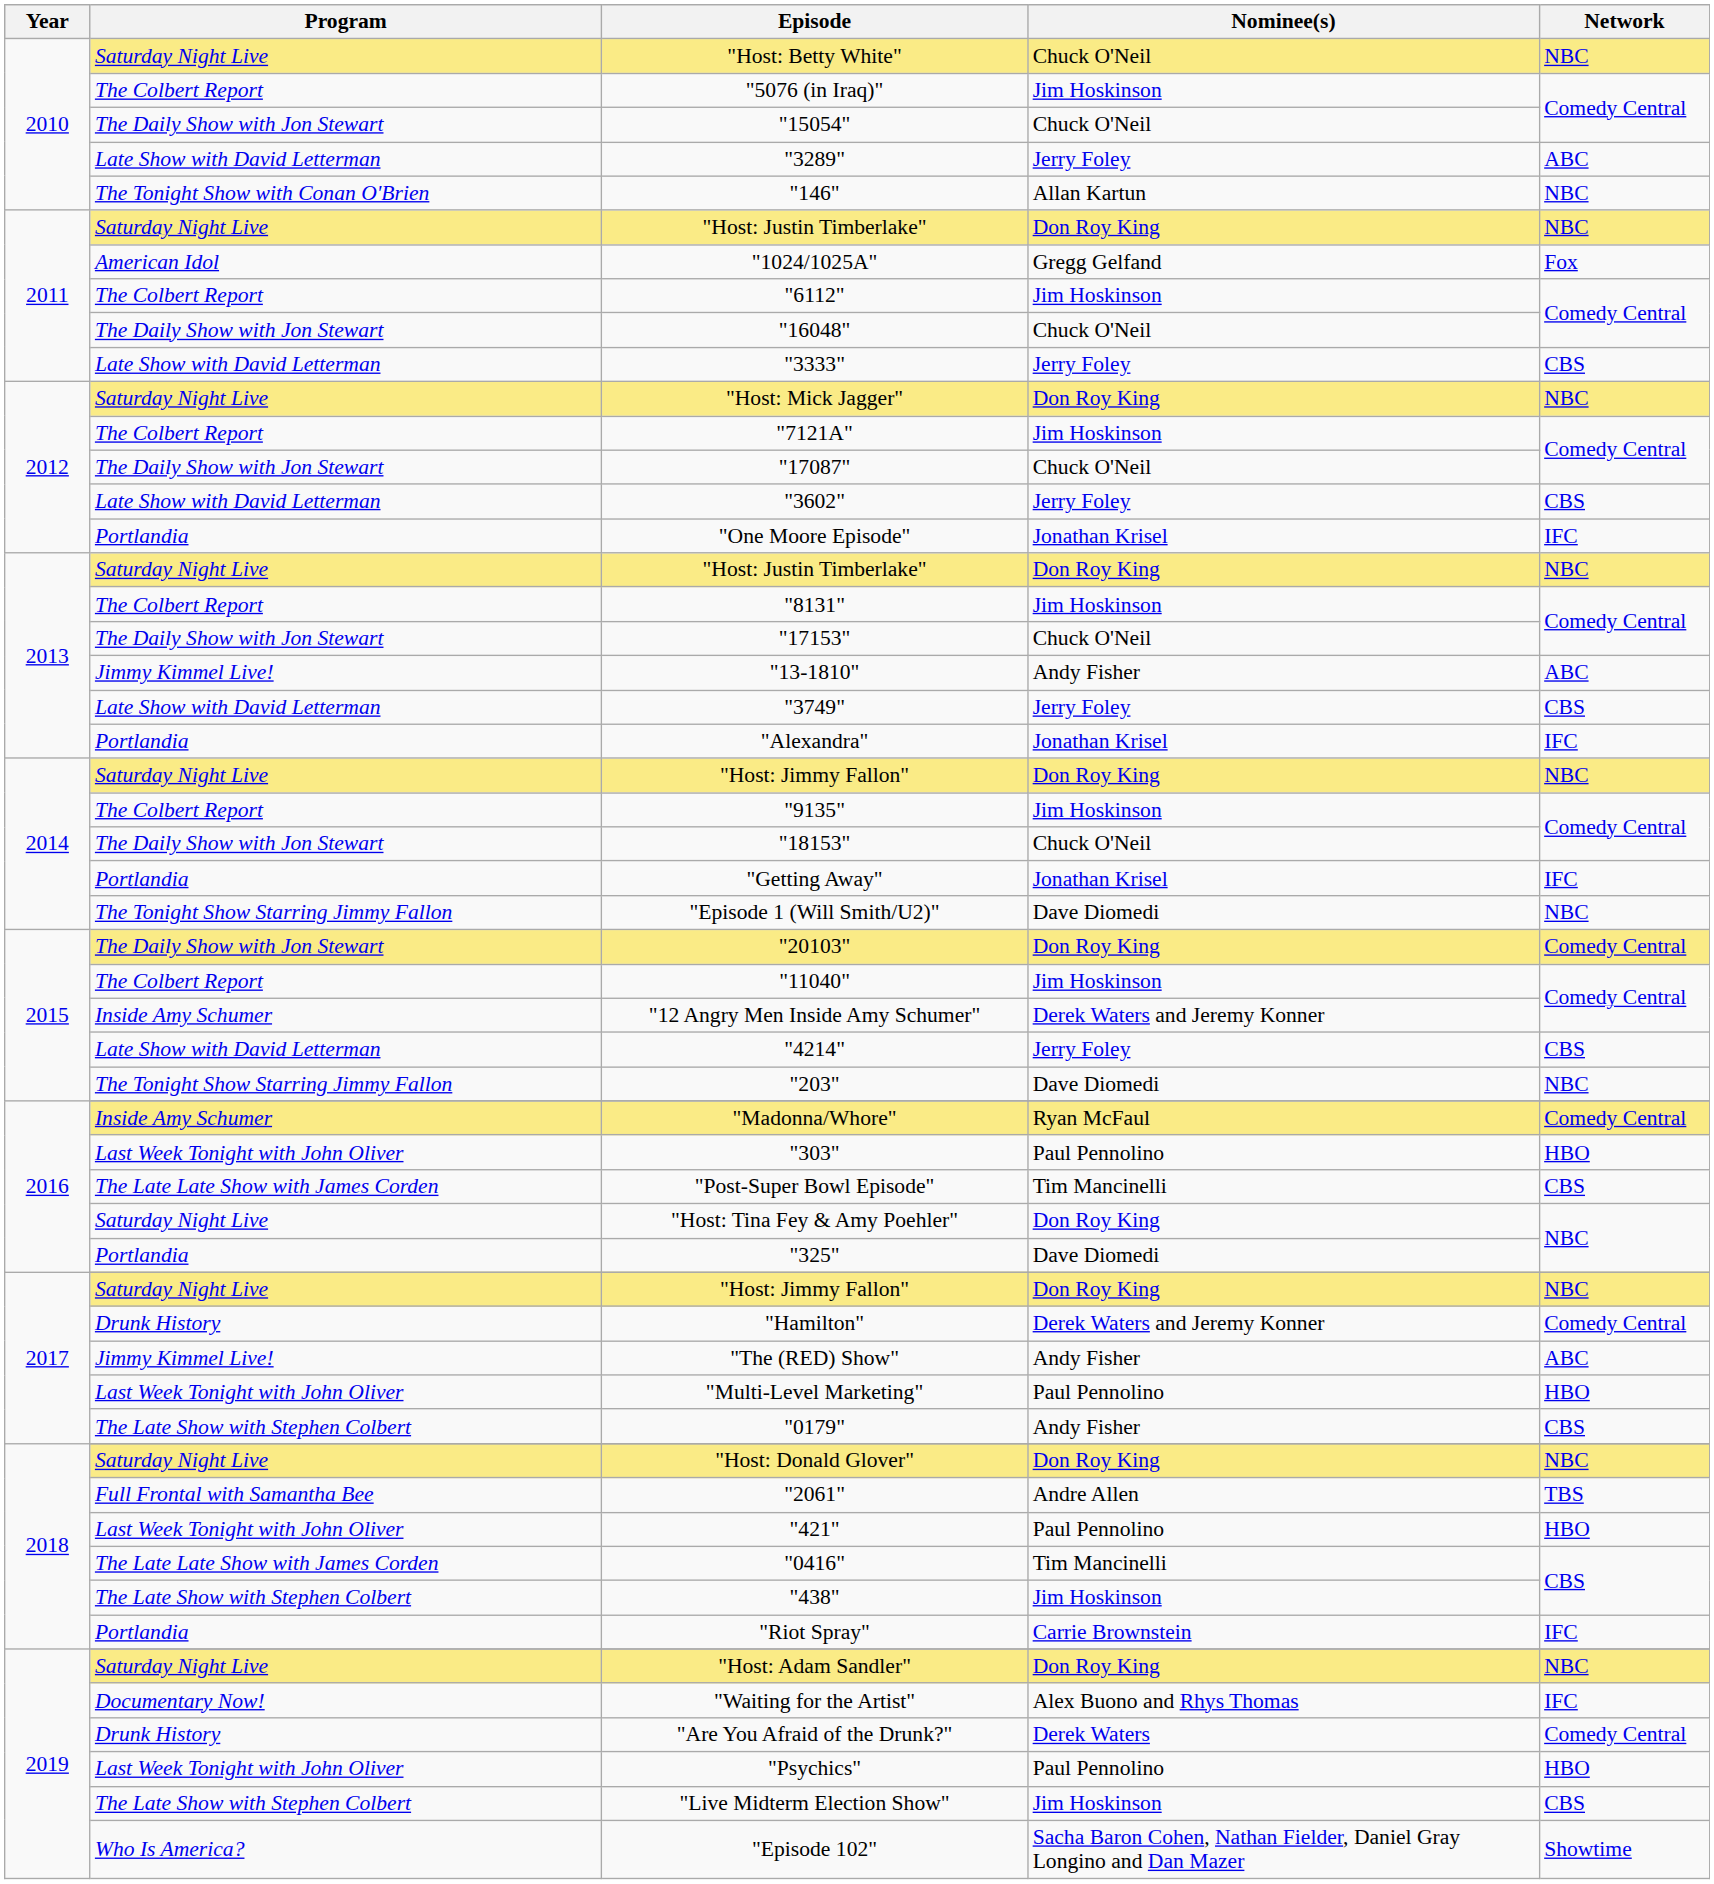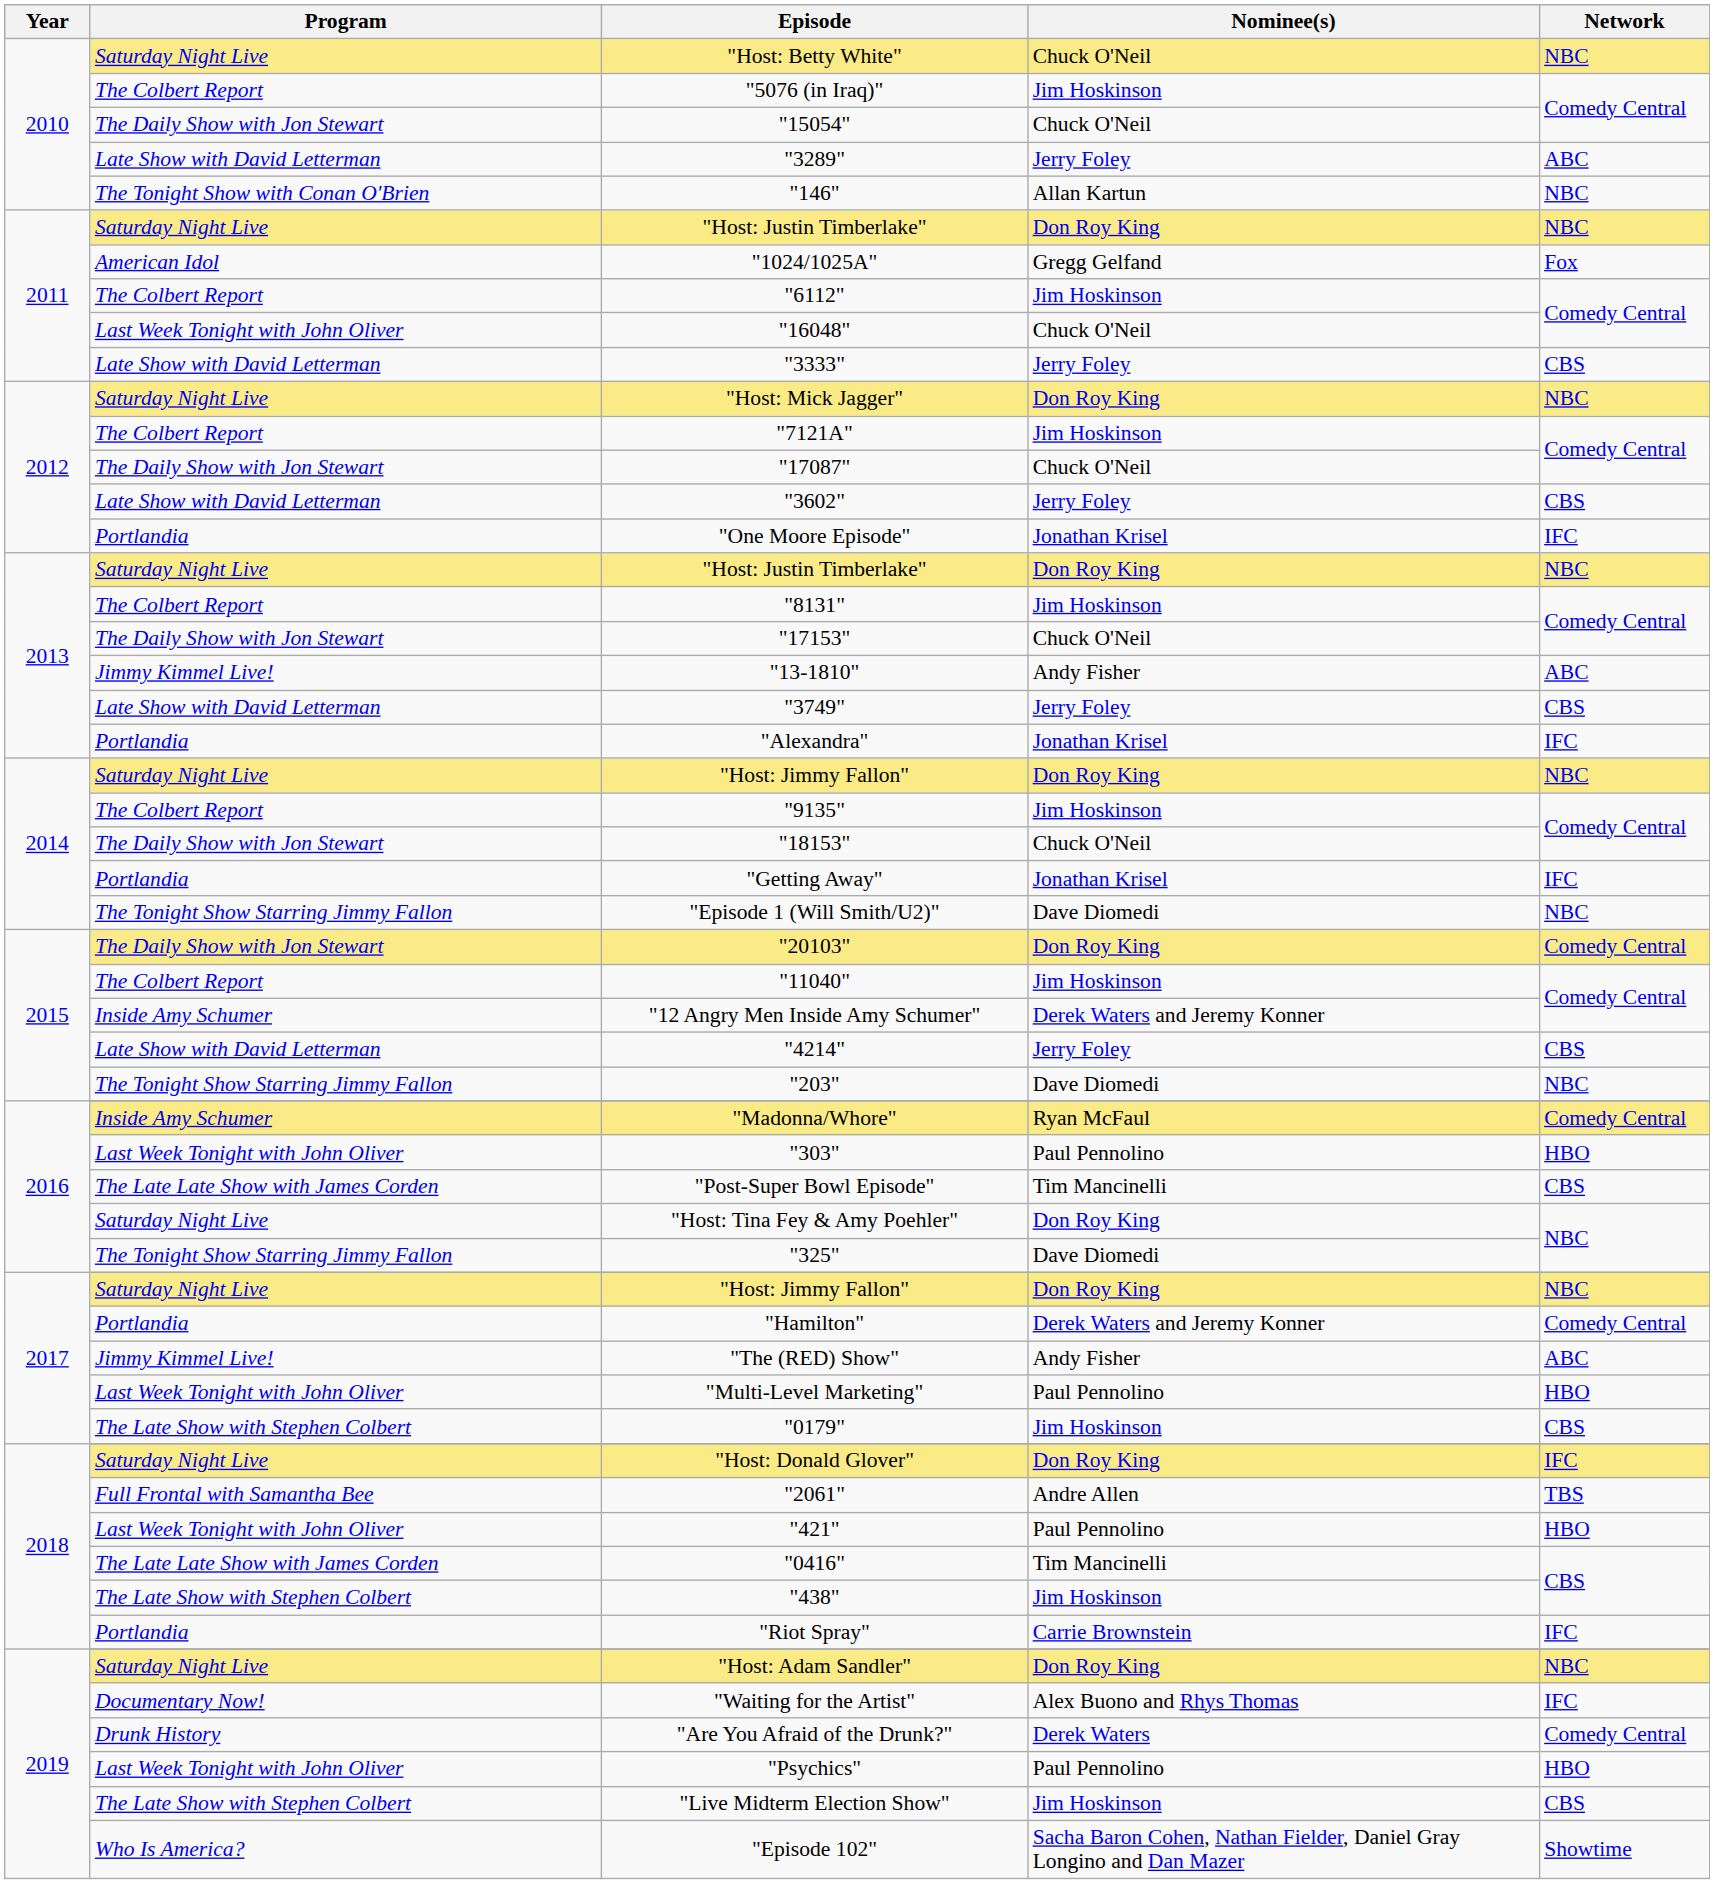"16048" | Program: The Daily Show with Jon Stewart -> Last Week Tonight with John Oliver
"325" | Program: Portlandia -> The Tonight Show Starring Jimmy Fallon
"Hamilton" | Program: Drunk History -> Portlandia
"0179" | Nominee(s): Andy Fisher -> Jim Hoskinson
"Host: Donald Glover" | Network: NBC -> IFC
